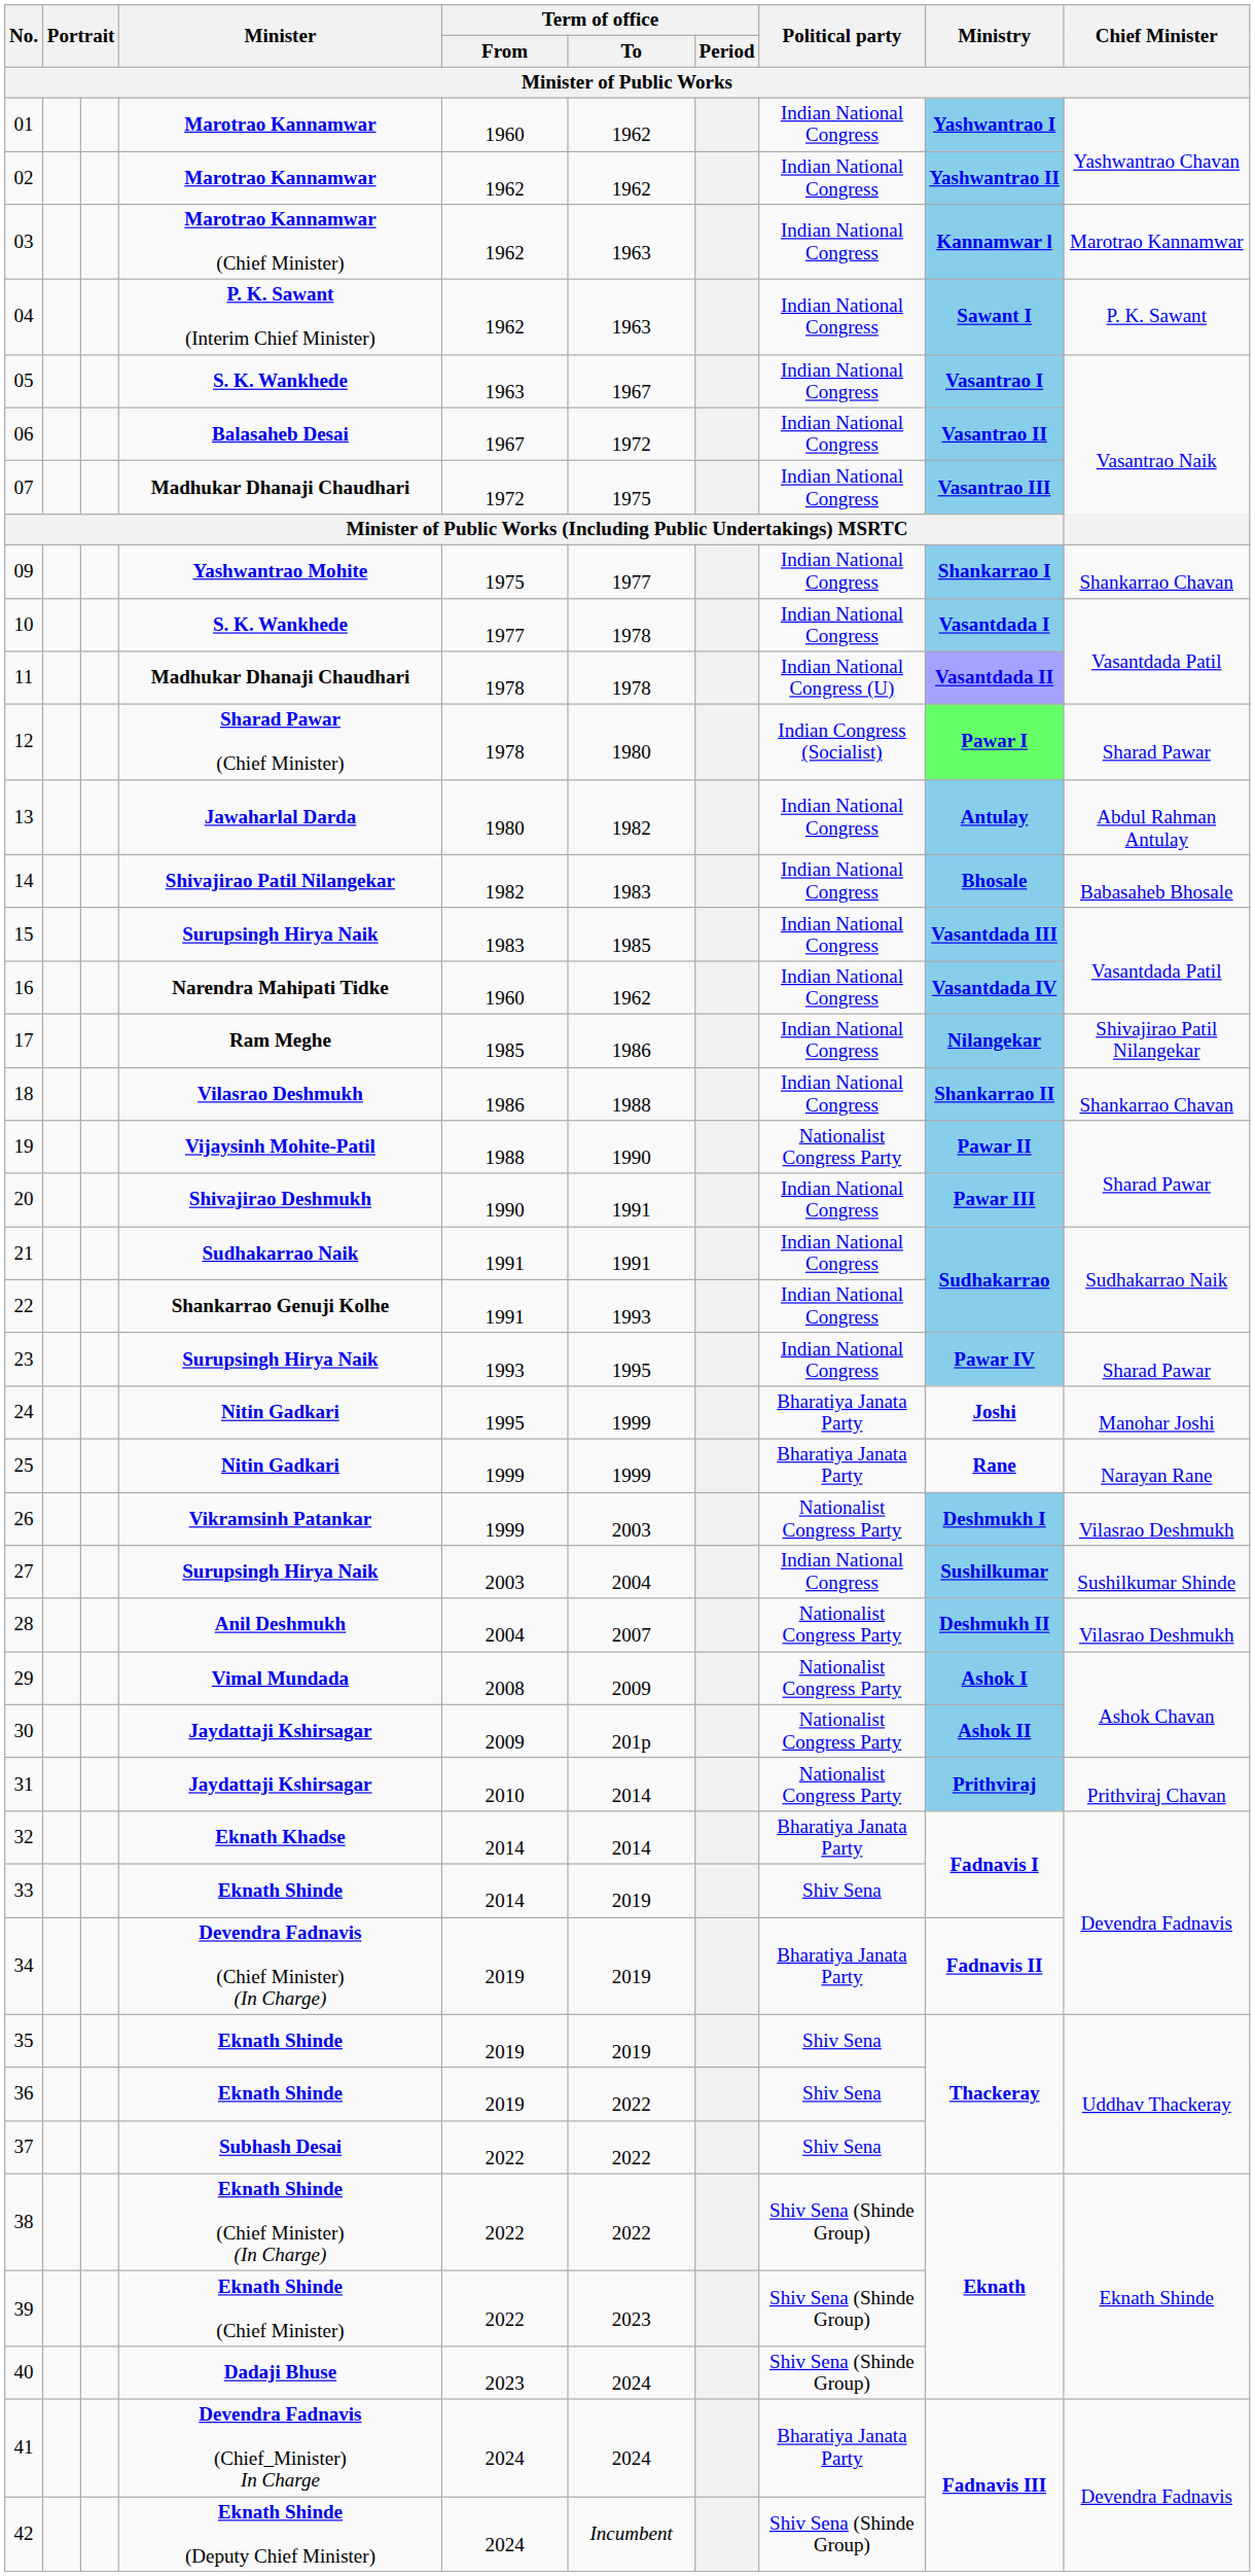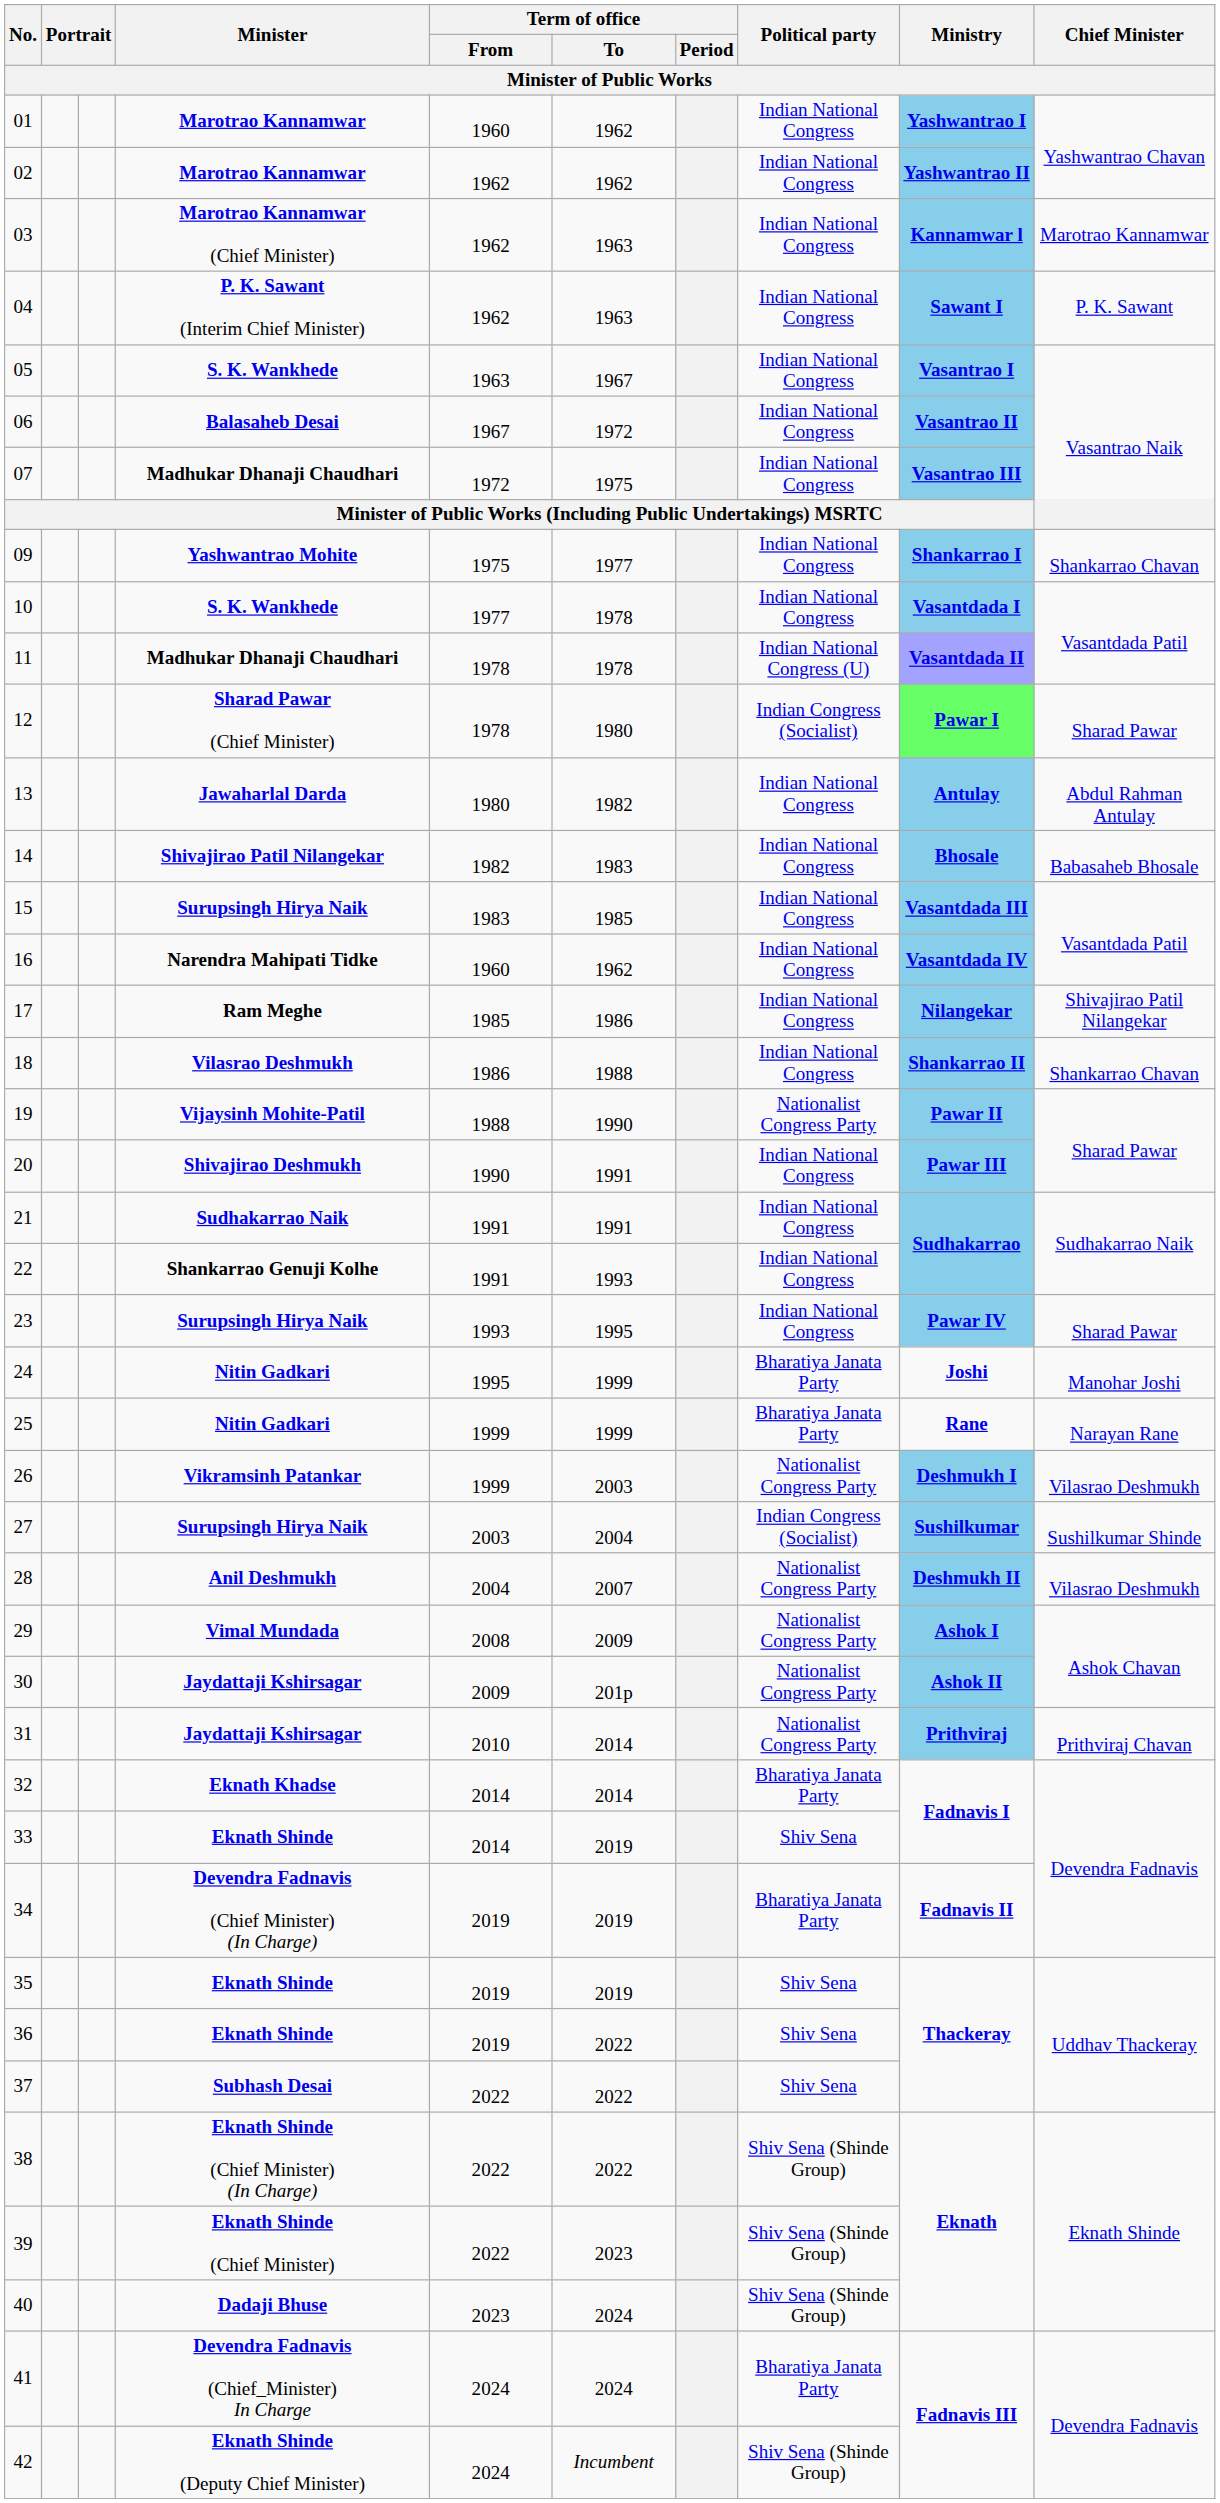27 | Political party: Indian National Congress -> Indian Congress (Socialist)
